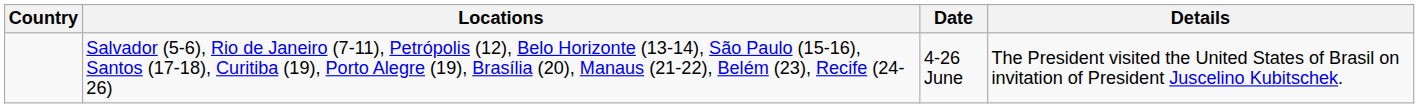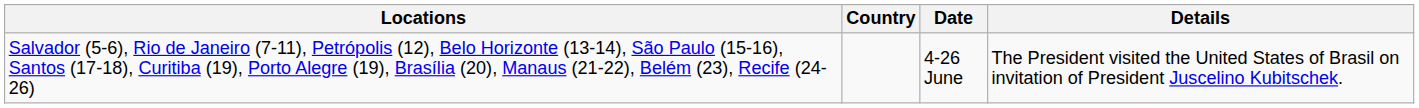columns swapped: Country <-> Locations
